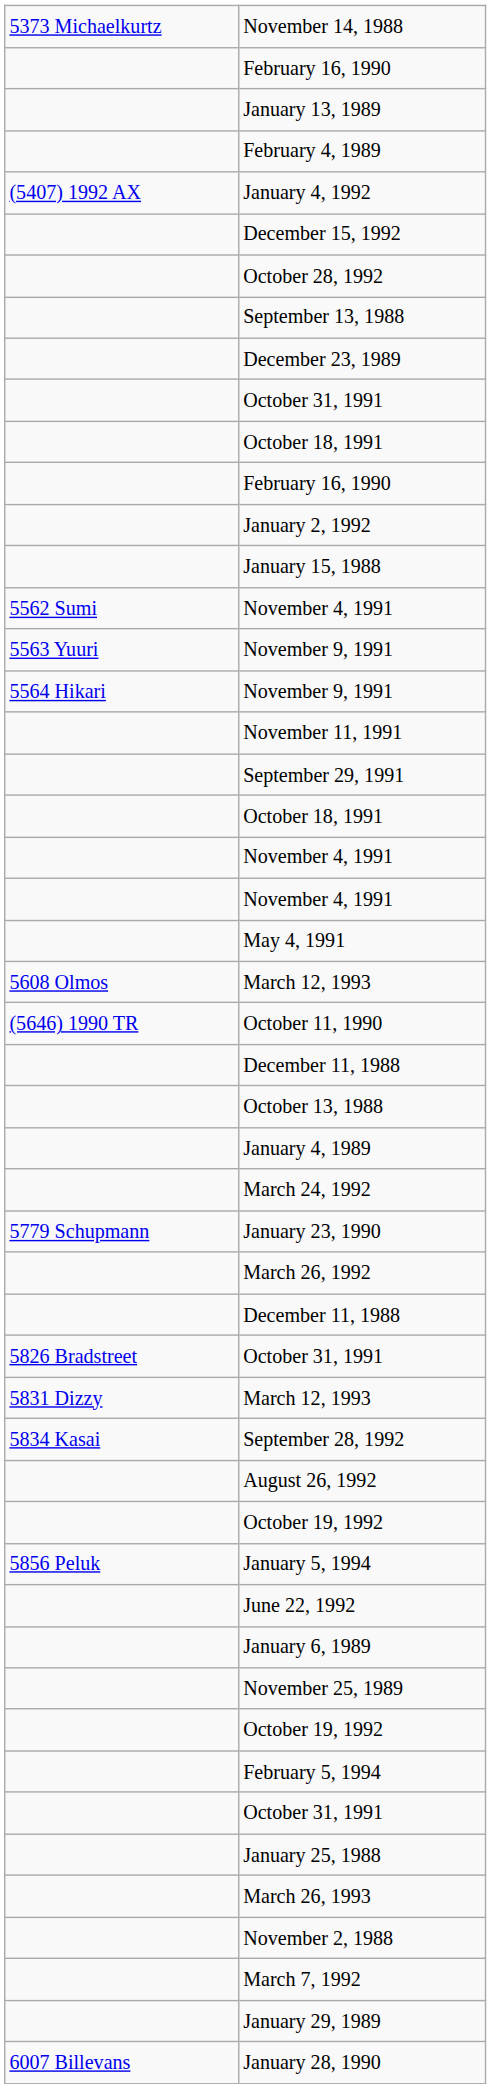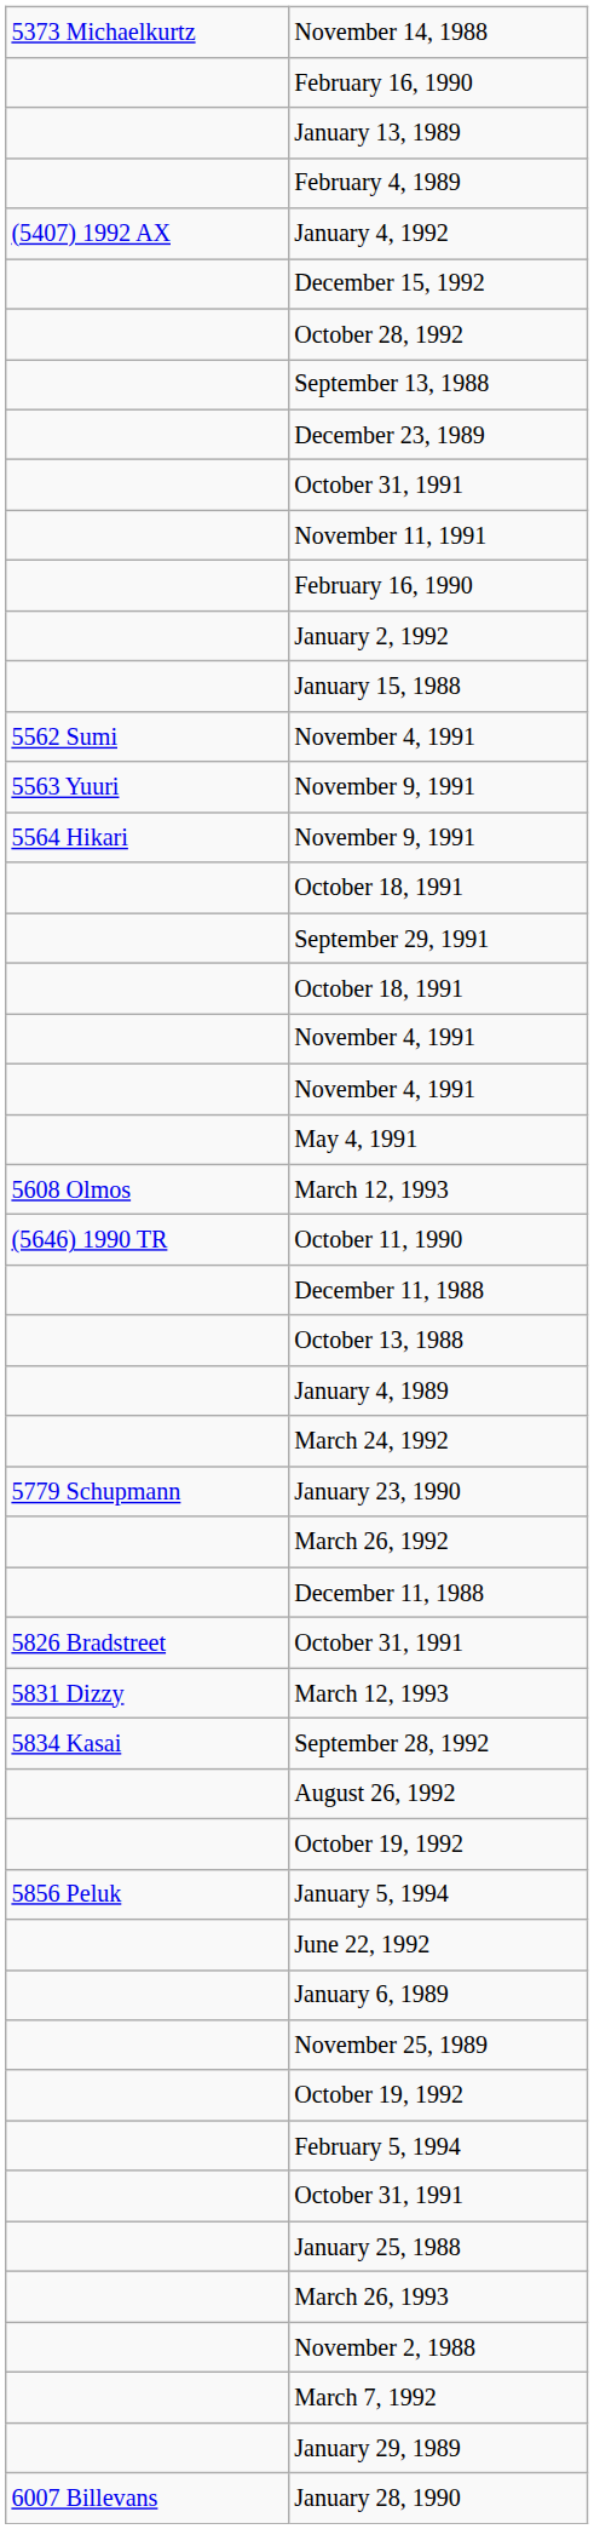row 11 | column 2: October 18, 1991 -> November 11, 1991
row 18 | column 2: November 11, 1991 -> October 18, 1991
